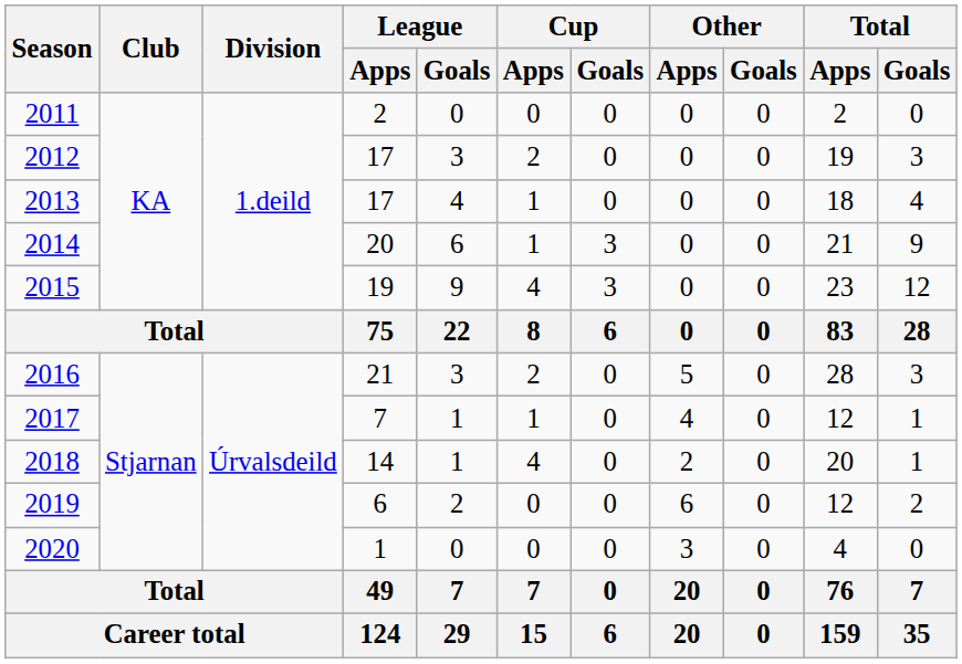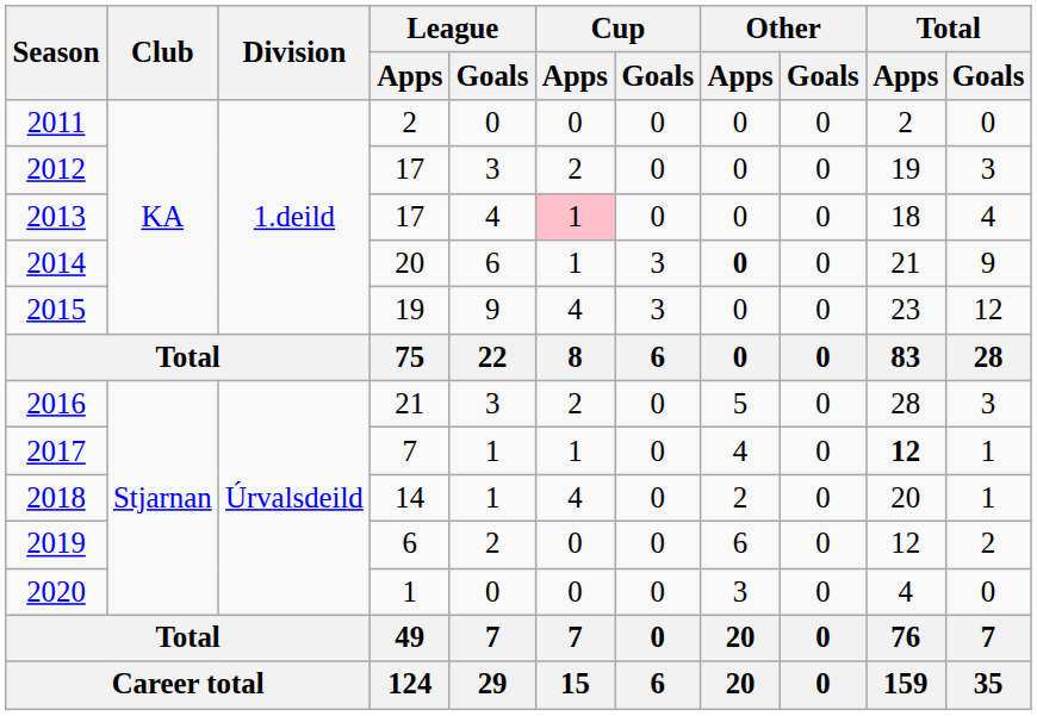2013 | Cup / Apps: no background -> pink background
2014 | Other / Apps: normal -> bold
2017 | Total / Apps: normal -> bold
